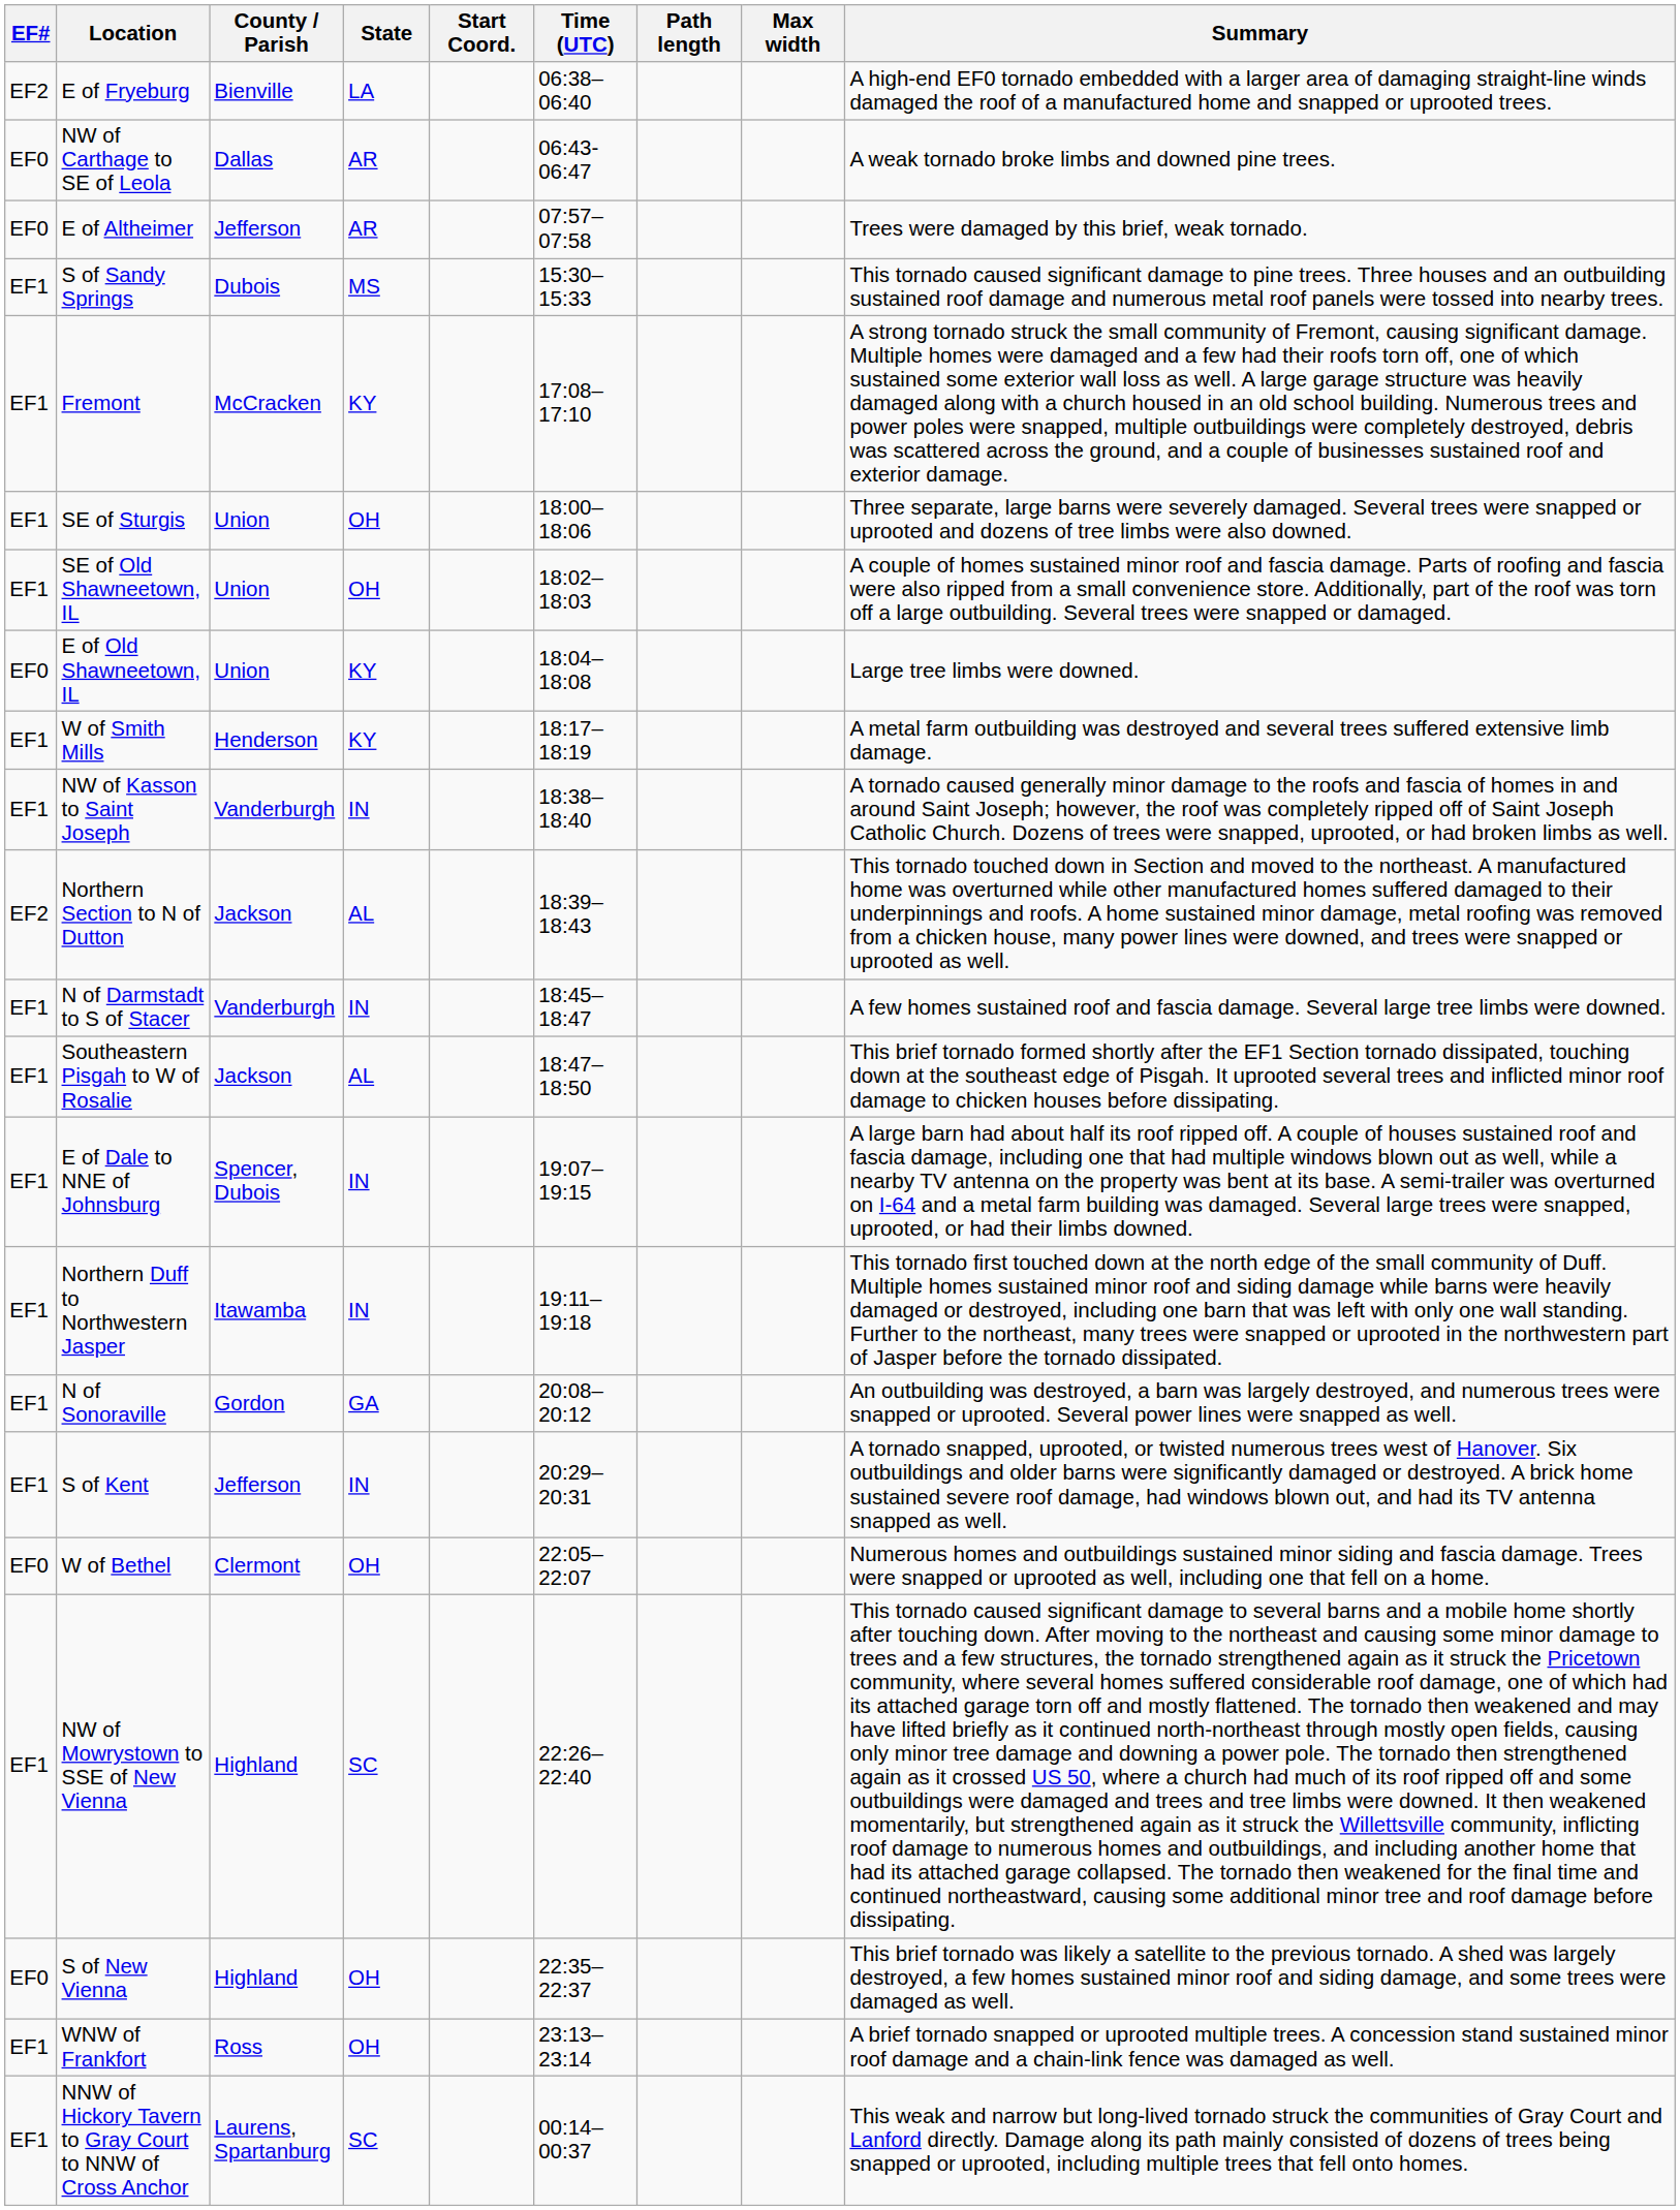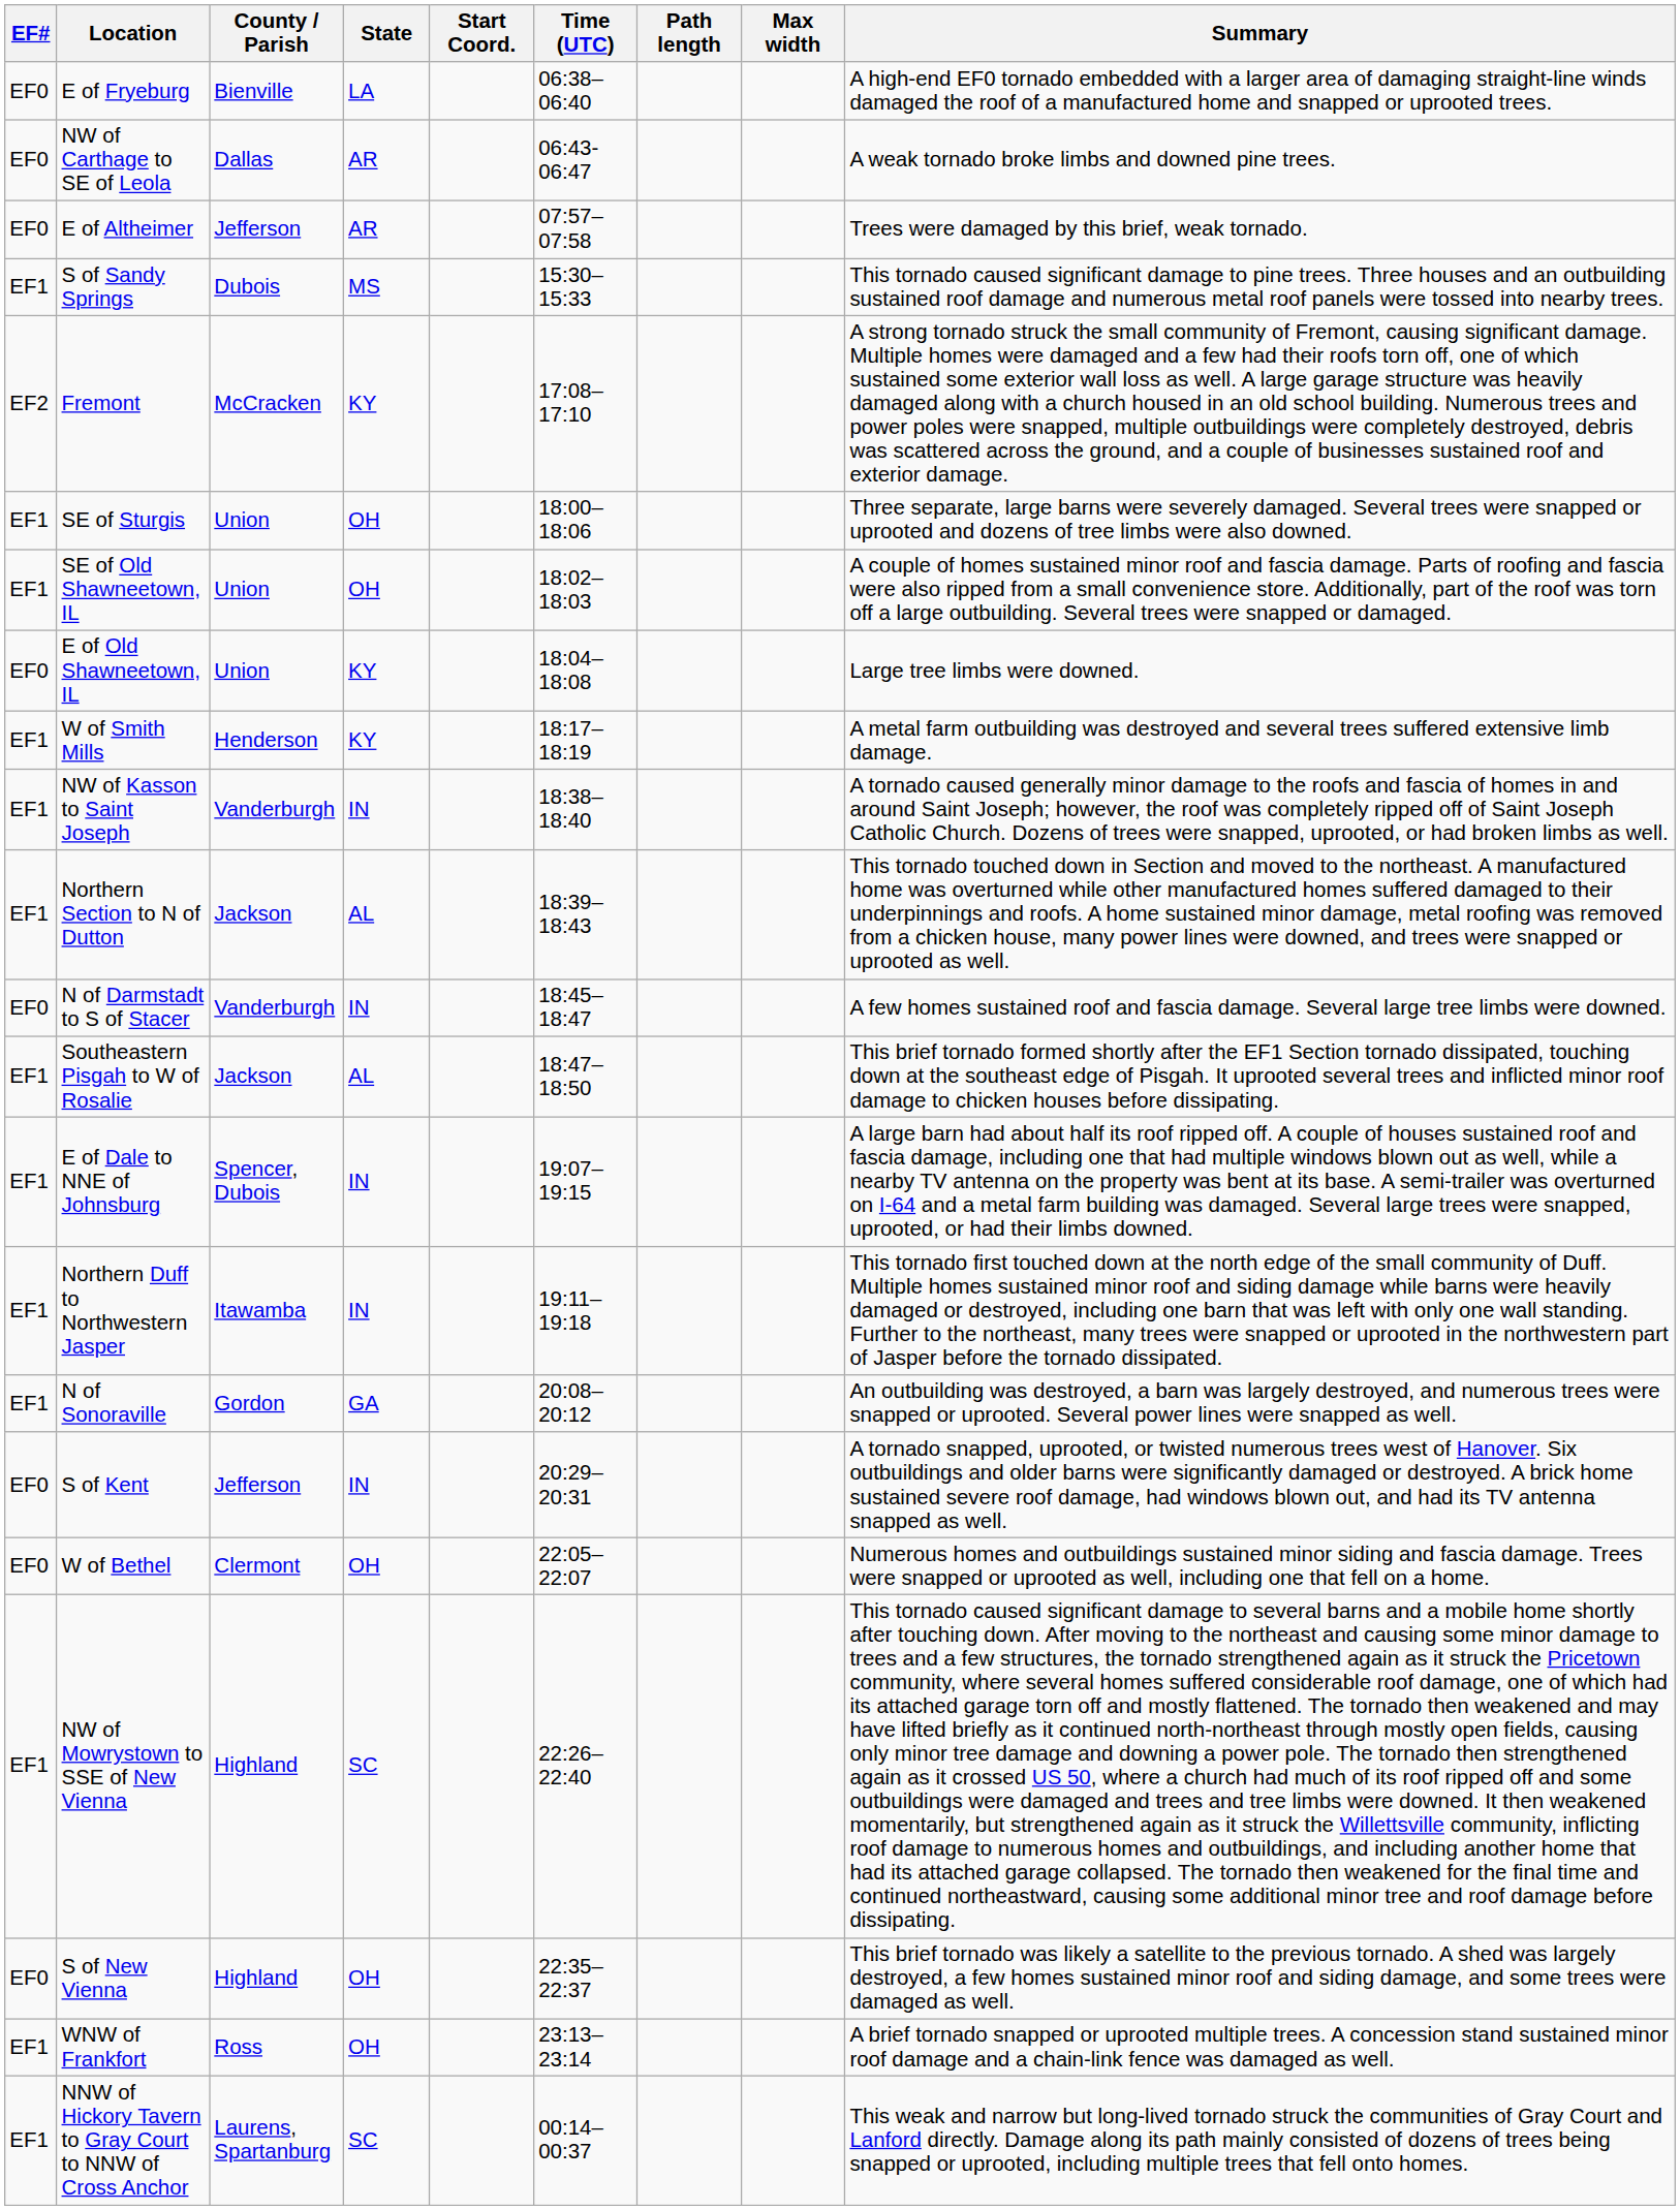E of Fryeburg | EF#: EF2 -> EF0
Fremont | EF#: EF1 -> EF2
Northern Section to N of Dutton | EF#: EF2 -> EF1
N of Darmstadt to S of Stacer | EF#: EF1 -> EF0
S of Kent | EF#: EF1 -> EF0
